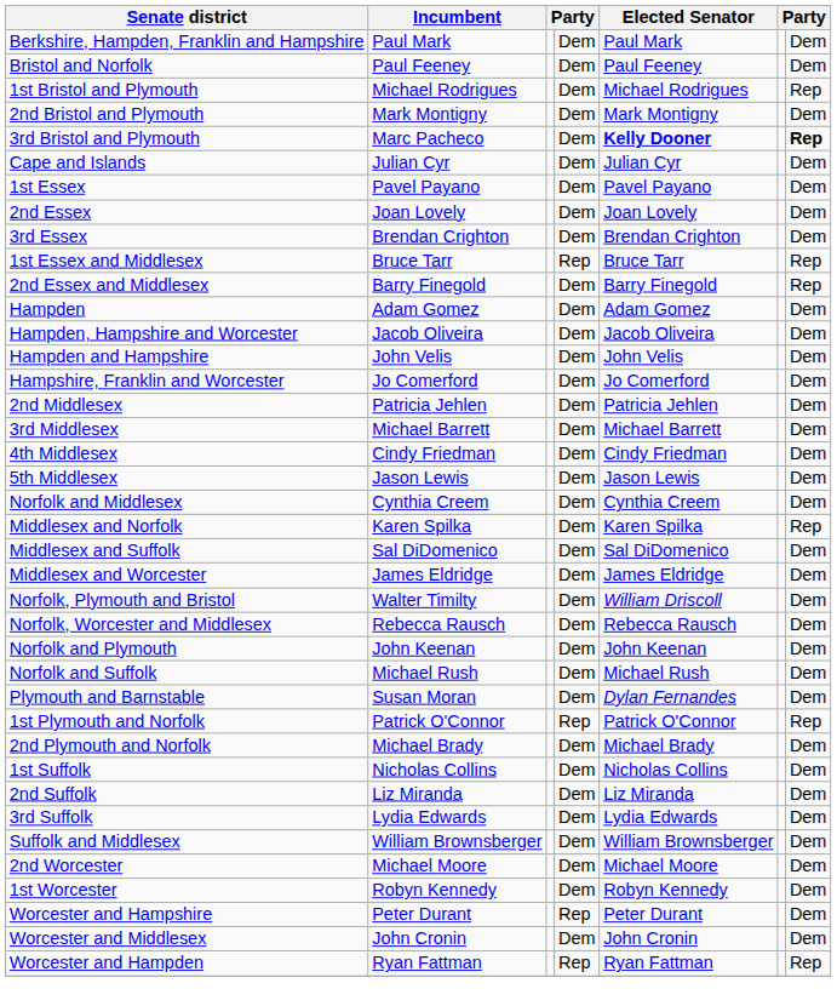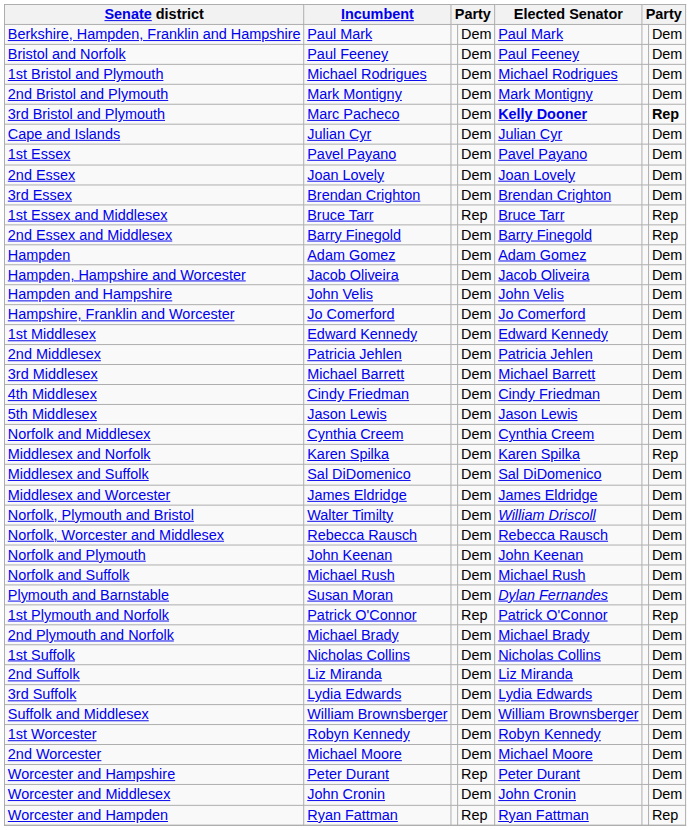1st Bristol and Plymouth | column 7: Rep -> Dem
+ row: 1st Middlesex | Edward Kennedy | Dem | Edward Kennedy | Dem
rows swapped: 1st Worcester <-> 2nd Worcester
